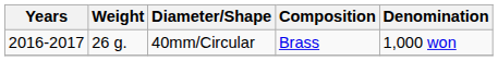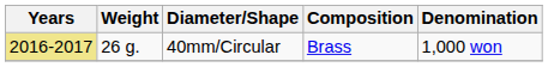40mm/Circular | Years: no background -> khaki background
